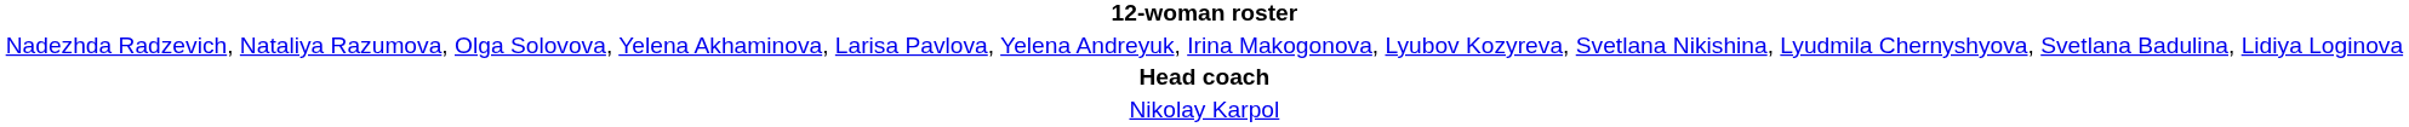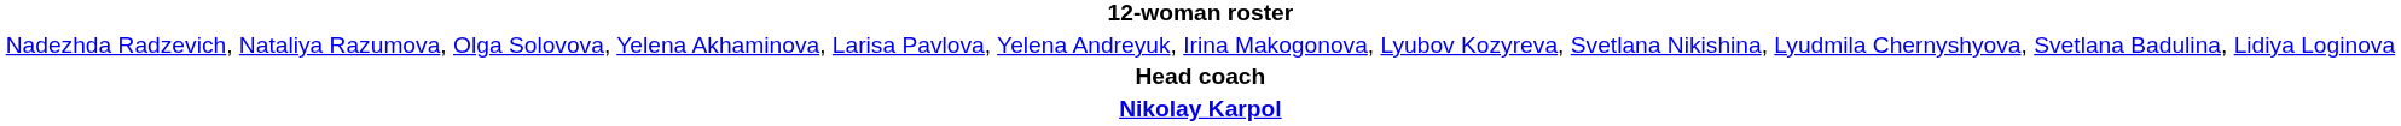row 4 | column 1: normal -> bold
